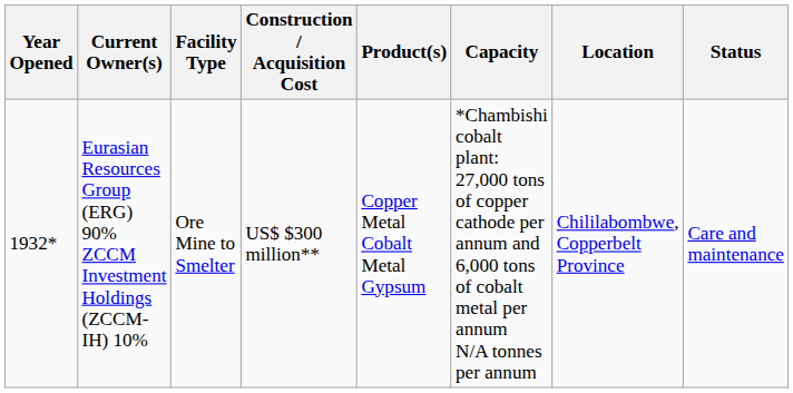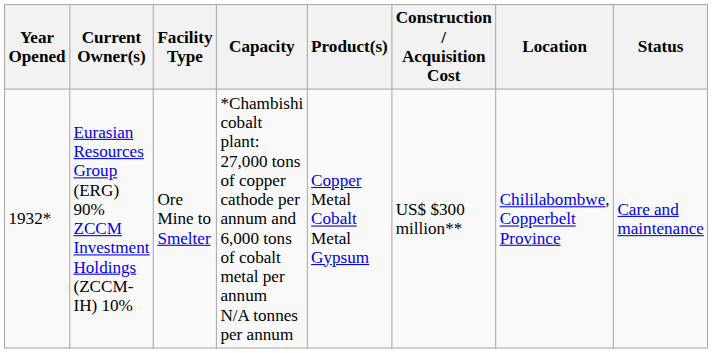columns swapped: Construction / Acquisition Cost <-> Capacity
